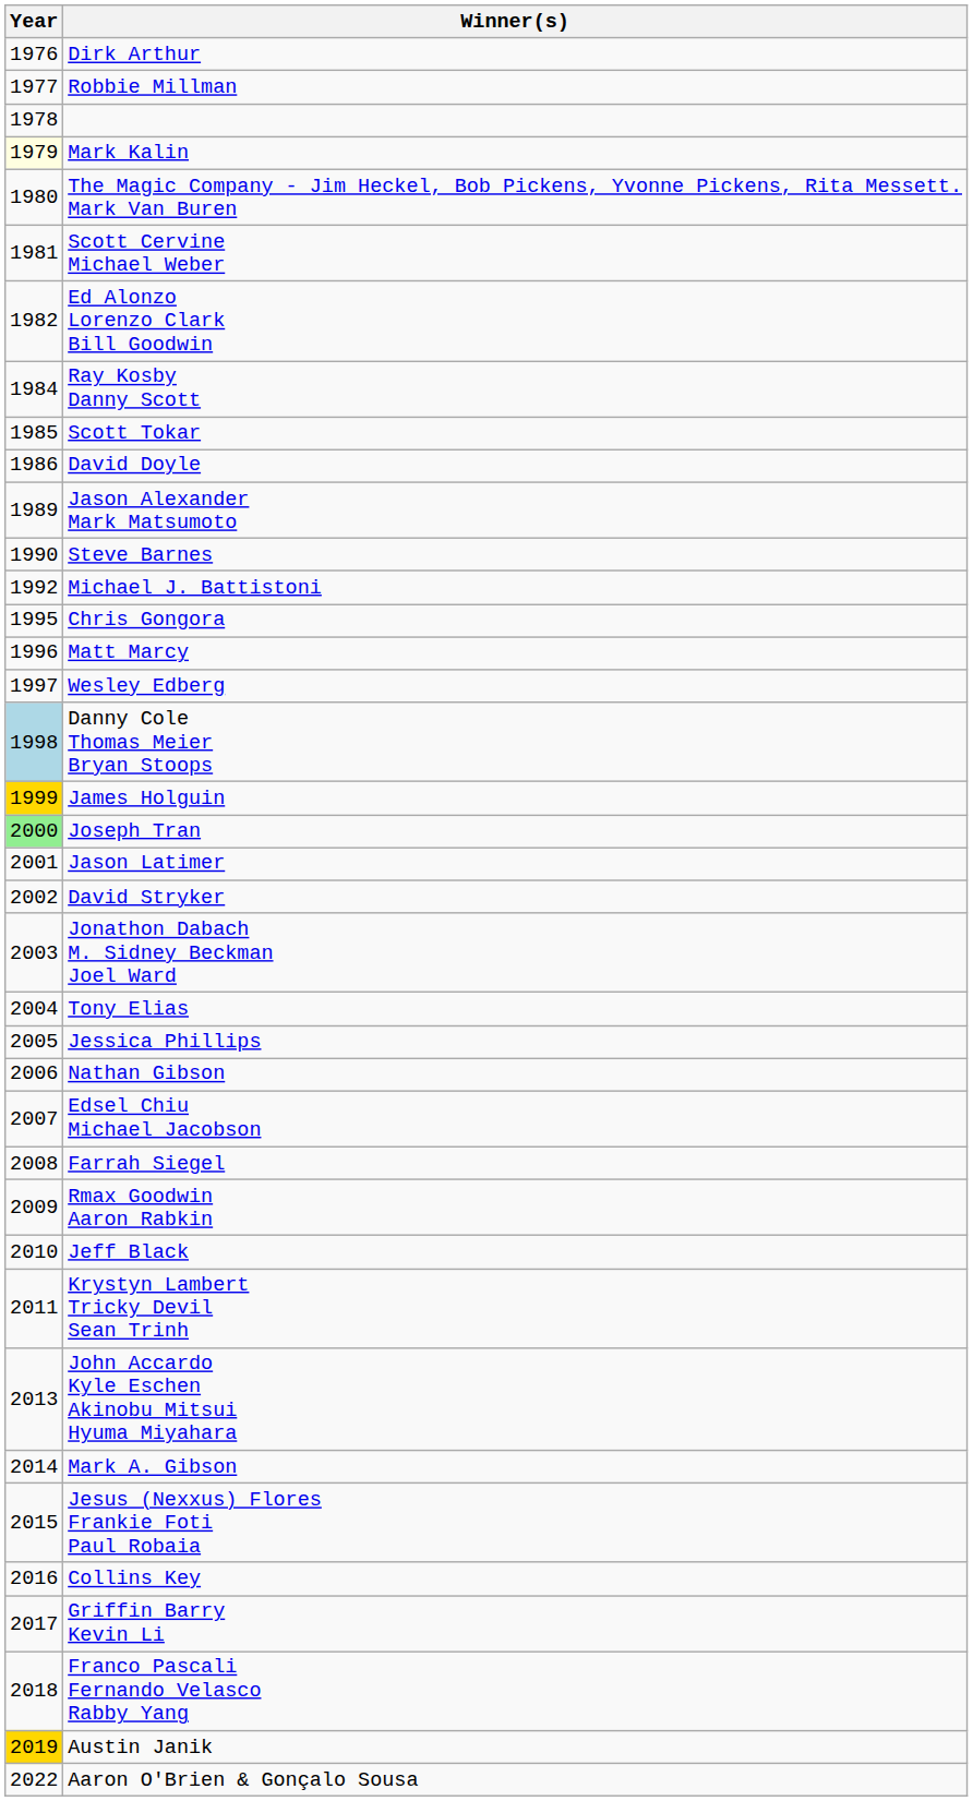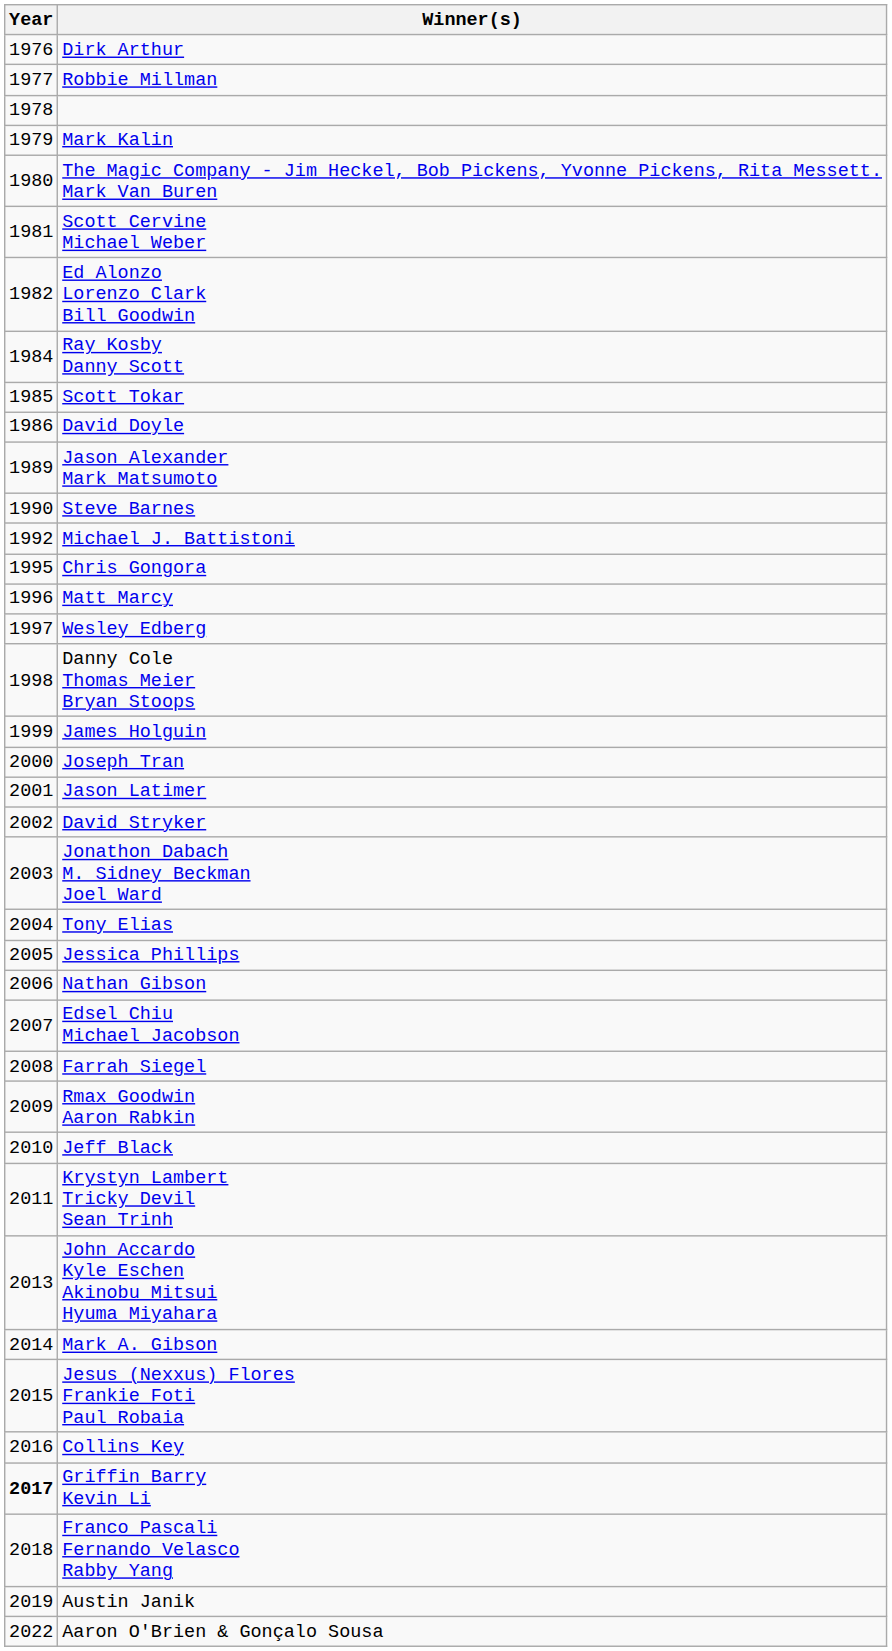Mark Kalin | Year: lightyellow background -> no background
Danny Cole Thomas Meier Bryan Stoops | Year: lightblue background -> no background
James Holguin | Year: gold background -> no background
Joseph Tran | Year: lightgreen background -> no background
Griffin Barry Kevin Li | Year: normal -> bold
Austin Janik | Year: gold background -> no background
